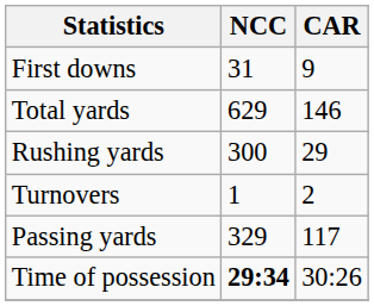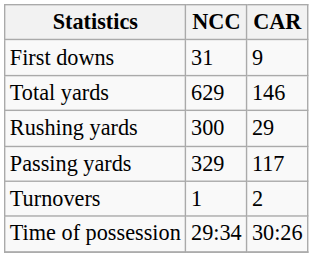rows swapped: Passing yards <-> Turnovers
Time of possession | NCC: bold -> normal
